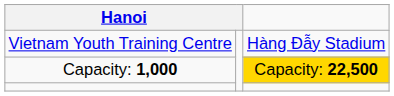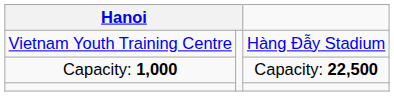Capacity: 1,000 | column 3: gold background -> no background
